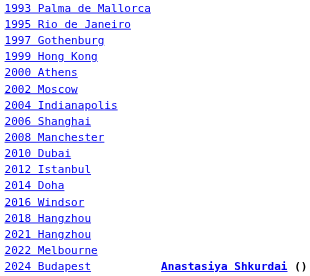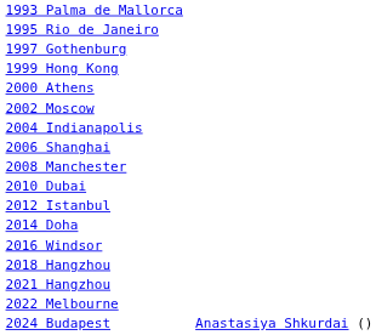2024 Budapest | column 2: bold -> normal
